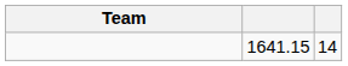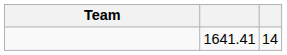row 2 | column 2: 1641.15 -> 1641.41
